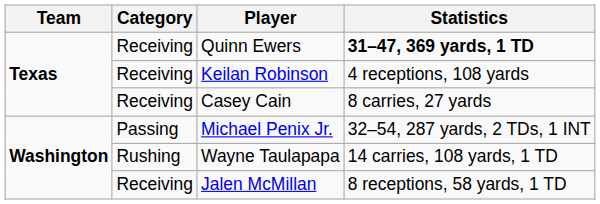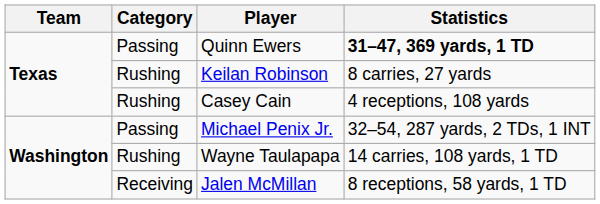Quinn Ewers | Category: Receiving -> Passing
Keilan Robinson | Category: Receiving -> Rushing
Keilan Robinson | Statistics: 4 receptions, 108 yards -> 8 carries, 27 yards
Casey Cain | Category: Receiving -> Rushing
Casey Cain | Statistics: 8 carries, 27 yards -> 4 receptions, 108 yards
